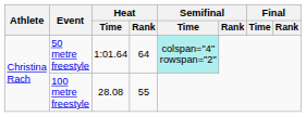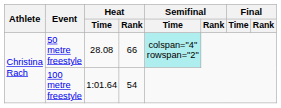50 metre freestyle | Heat / Time: 1:01.64 -> 28.08
50 metre freestyle | Heat / Rank: 64 -> 66
100 metre freestyle | Heat / Time: 28.08 -> 1:01.64
100 metre freestyle | Heat / Rank: 55 -> 54
